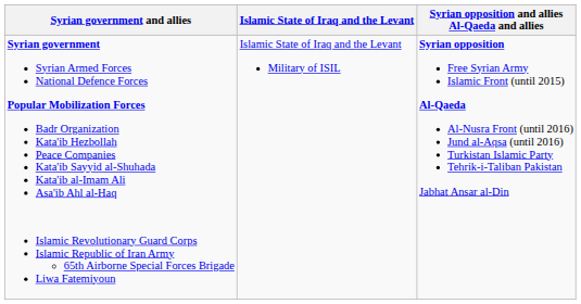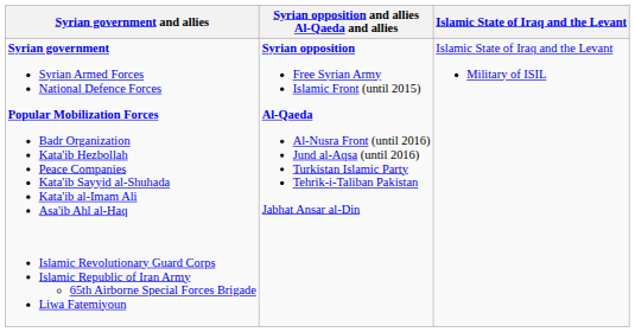columns swapped: Syrian opposition and allies Al-Qaeda and allies <-> Islamic State of Iraq and the Levant
